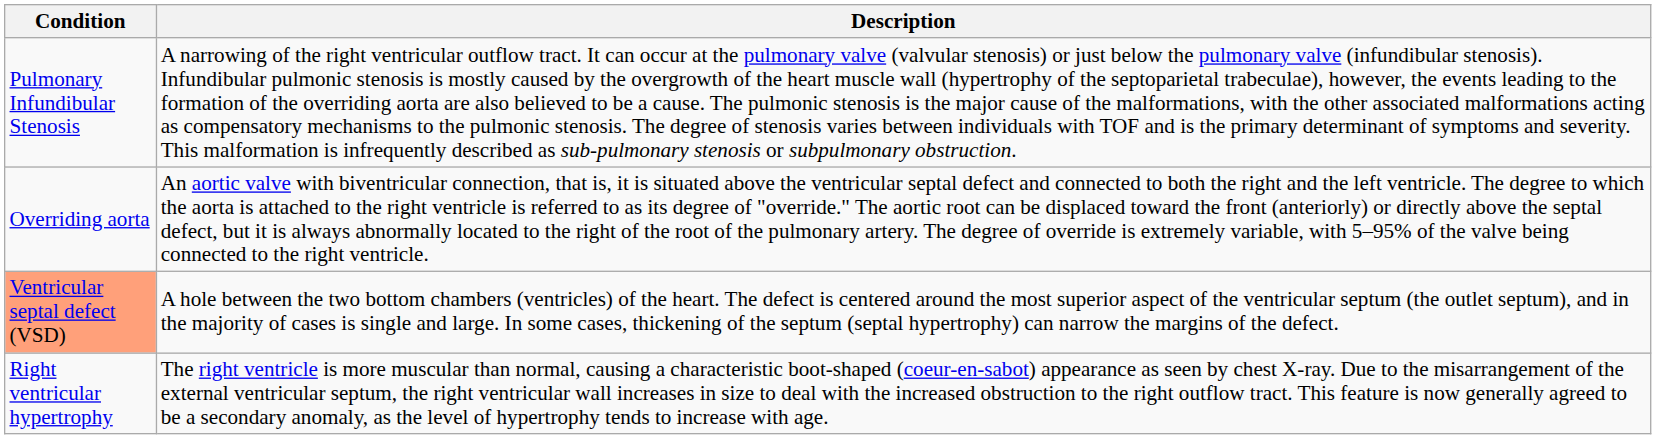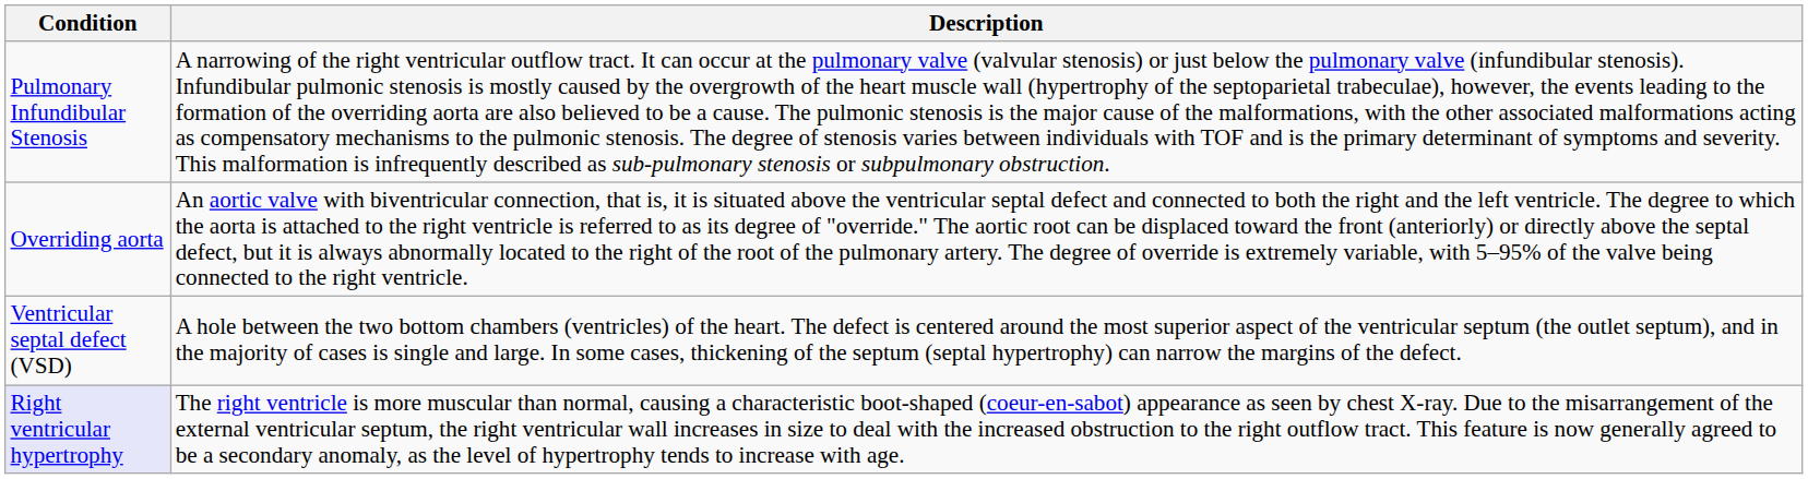Ventricular septal defect (VSD) | Condition: lightsalmon background -> no background
Right ventricular hypertrophy | Condition: no background -> lavender background
